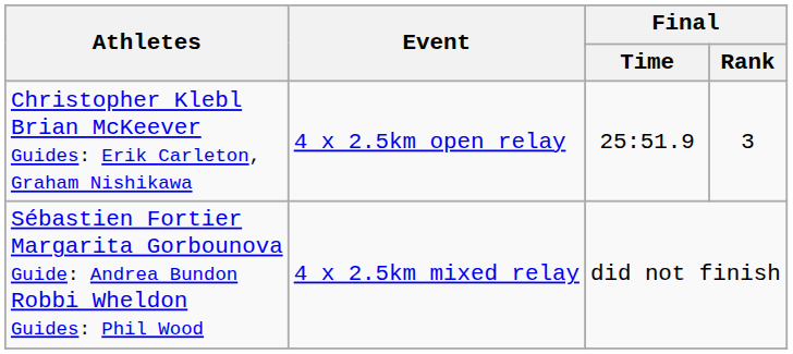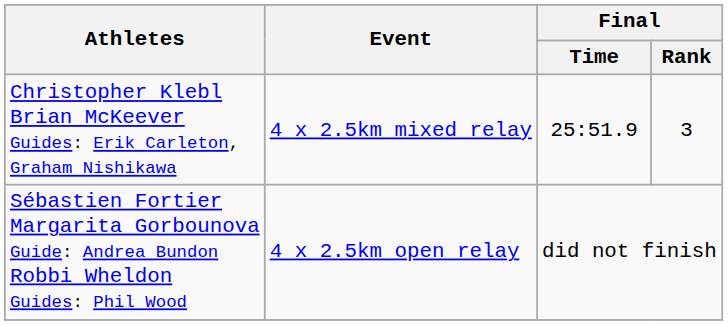row 3 | Event: 4 x 2.5km open relay -> 4 x 2.5km mixed relay
row 4 | Event: 4 x 2.5km mixed relay -> 4 x 2.5km open relay
